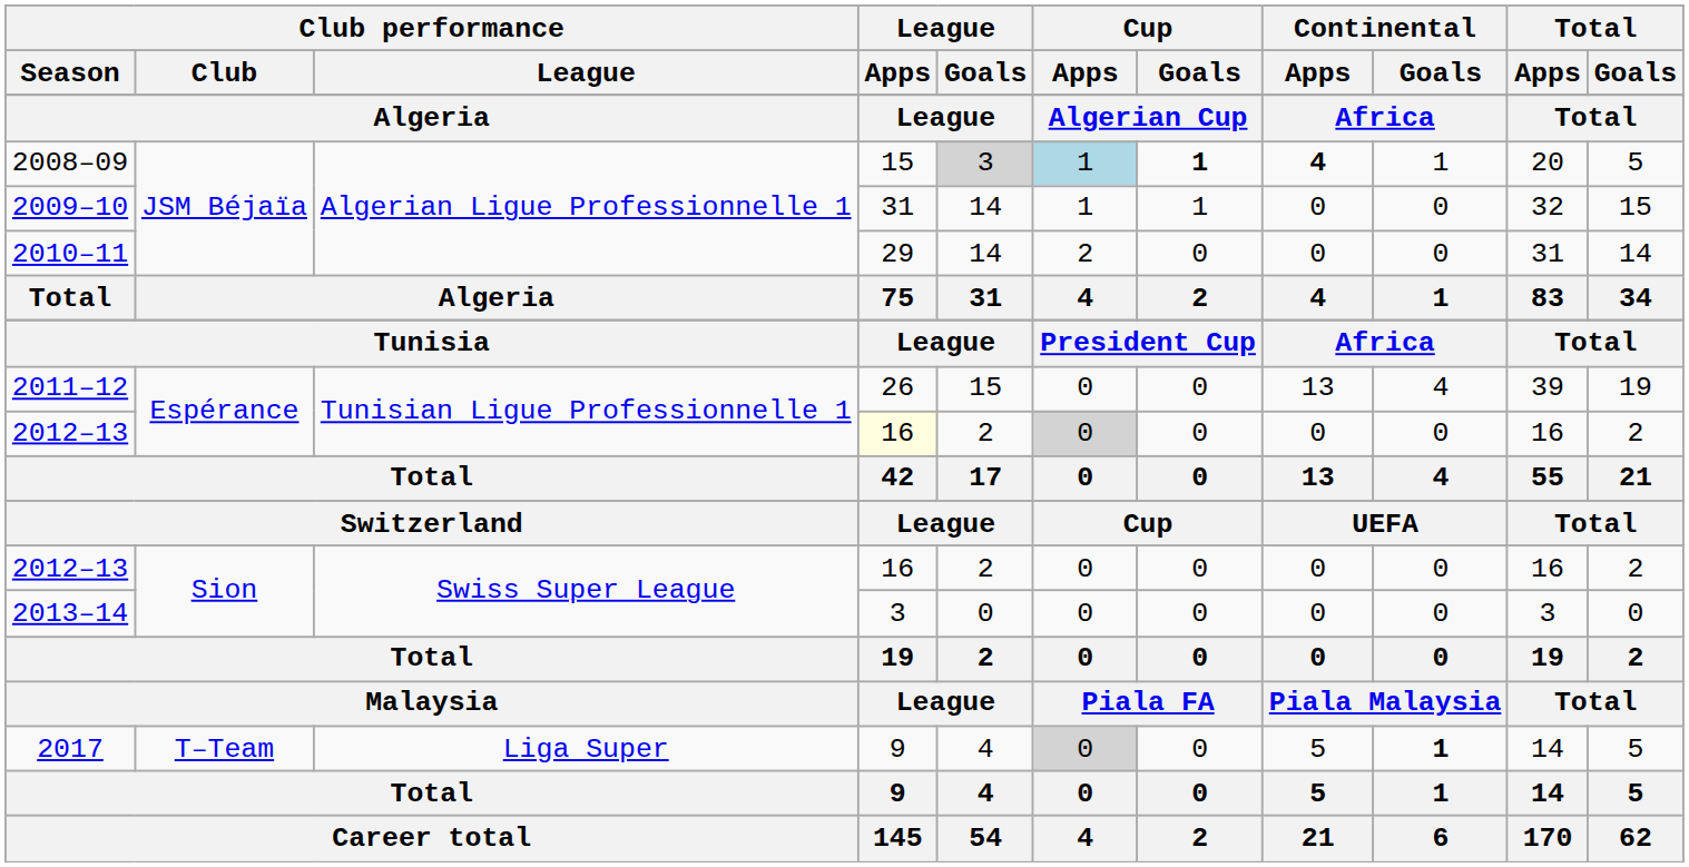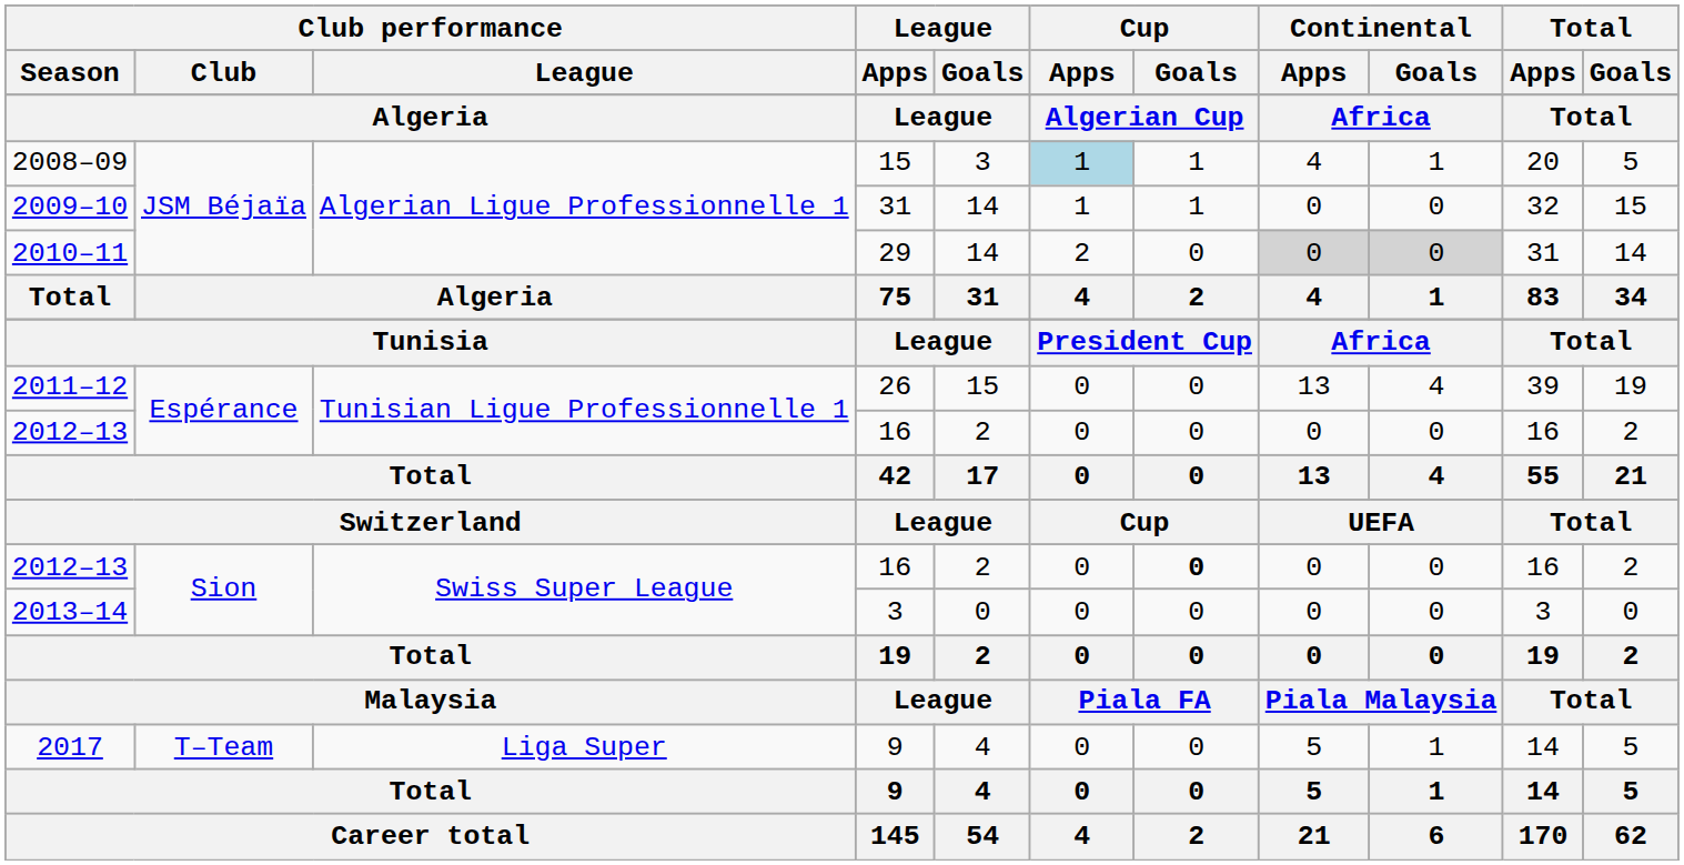2008–09 | League / Goals: lightgrey background -> no background
2008–09 | Cup / Goals: bold -> normal
2008–09 | Continental / Apps: bold -> normal
2010–11 | Continental / Apps: no background -> lightgrey background
2010–11 | Continental / Goals: no background -> lightgrey background
2012–13 / Espérance | League / Apps: lightyellow background -> no background
2012–13 / Espérance | Cup / Apps: lightgrey background -> no background
2012–13 / Sion | Cup / Goals: normal -> bold
2017 | Cup / Apps: lightgrey background -> no background
2017 | Continental / Goals: bold -> normal
